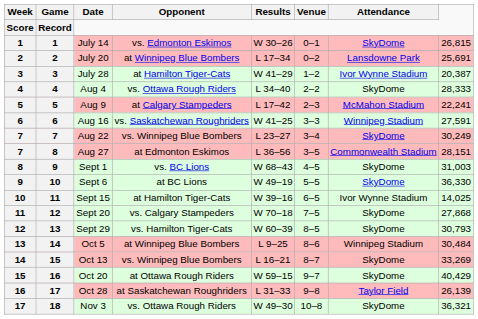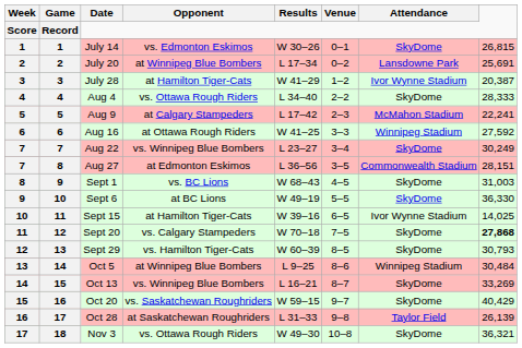Aug 16 | Opponent: vs. Saskatchewan Roughriders -> at Ottawa Rough Riders
Aug 16 | column 8: 27,591 -> 27,592
Sept 20 | column 8: normal -> bold
Oct 20 | Opponent: at Ottawa Rough Riders -> vs. Saskatchewan Roughriders
